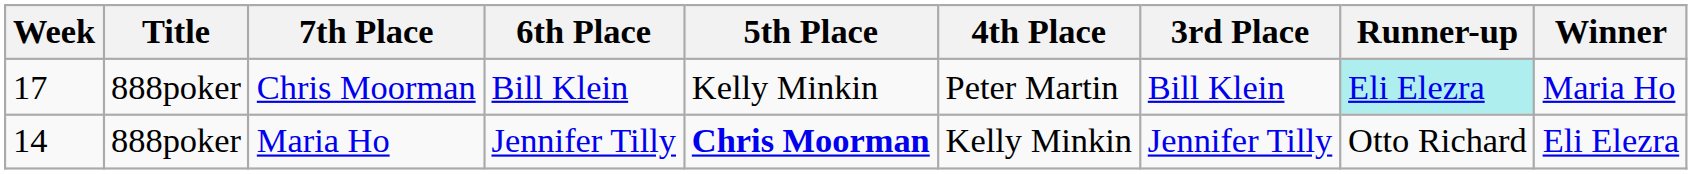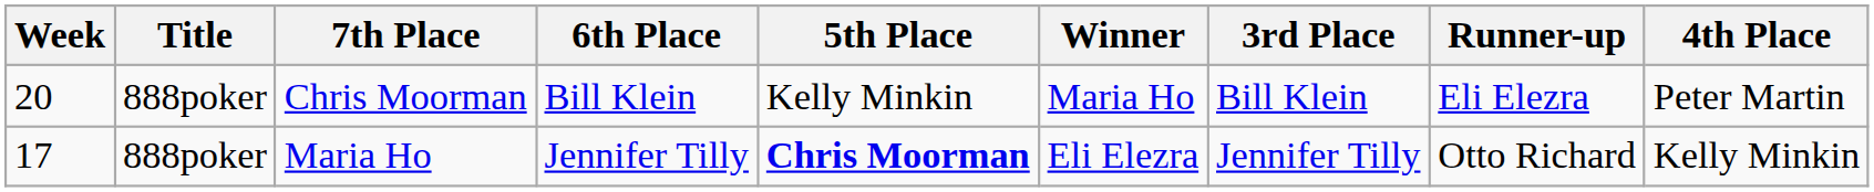columns swapped: 4th Place <-> Winner
row 2 | Week: 17 -> 20
row 2 | Runner-up: paleturquoise background -> no background
row 3 | Week: 14 -> 17
